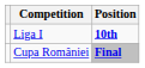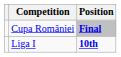rows swapped: Liga I <-> Cupa României
